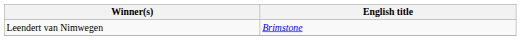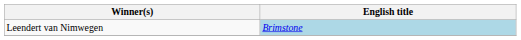Leendert van Nimwegen | English title: no background -> lightblue background
